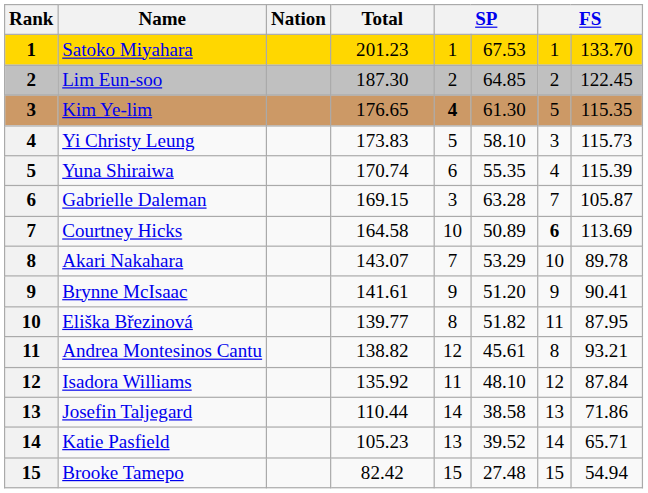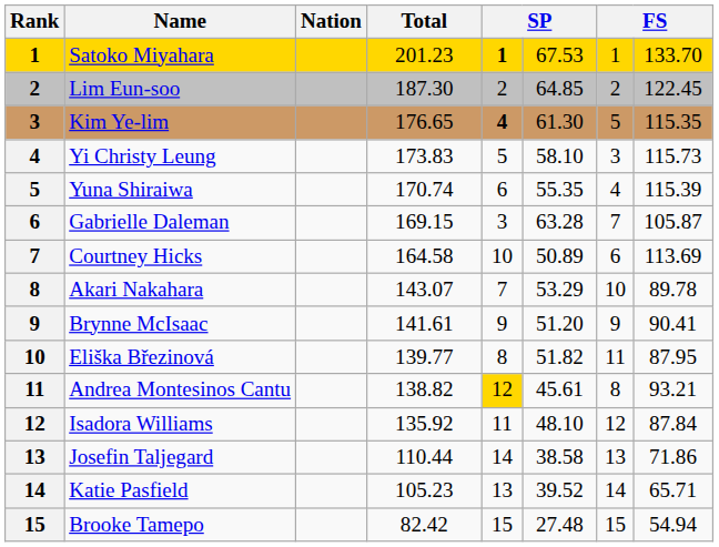Satoko Miyahara | column 5: normal -> bold
Courtney Hicks | column 7: bold -> normal
Andrea Montesinos Cantu | column 5: no background -> gold background
